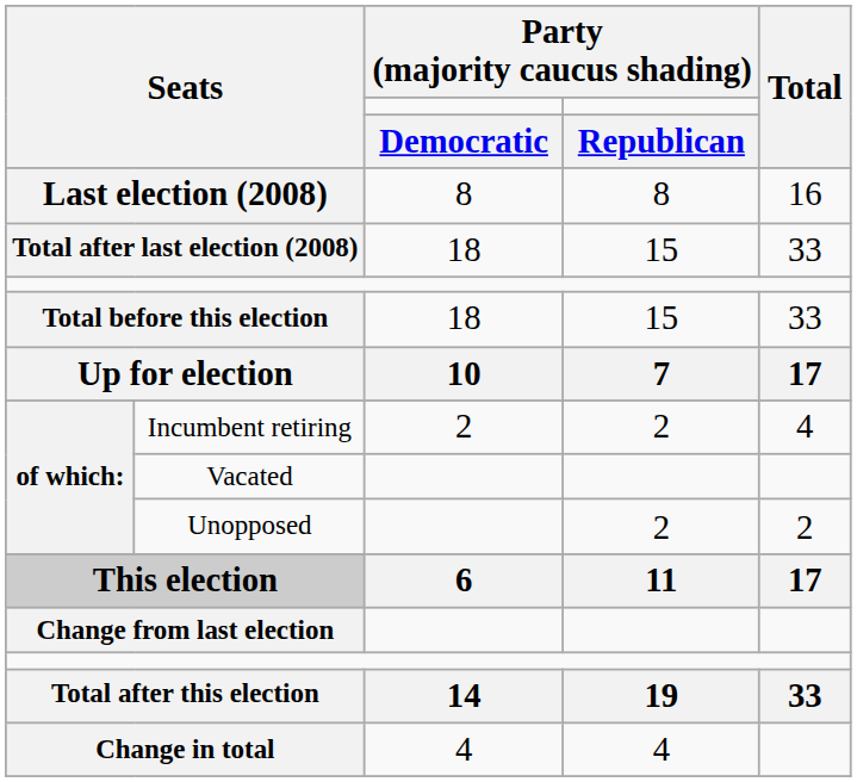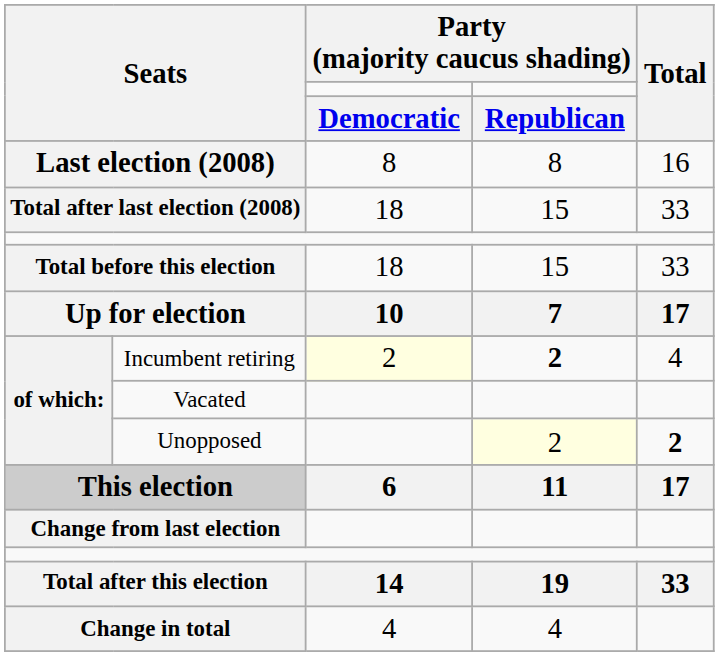Incumbent retiring | column 3: no background -> lightyellow background
Incumbent retiring | column 4: normal -> bold
Unopposed | column 4: no background -> lightyellow background
Unopposed | Total: normal -> bold
